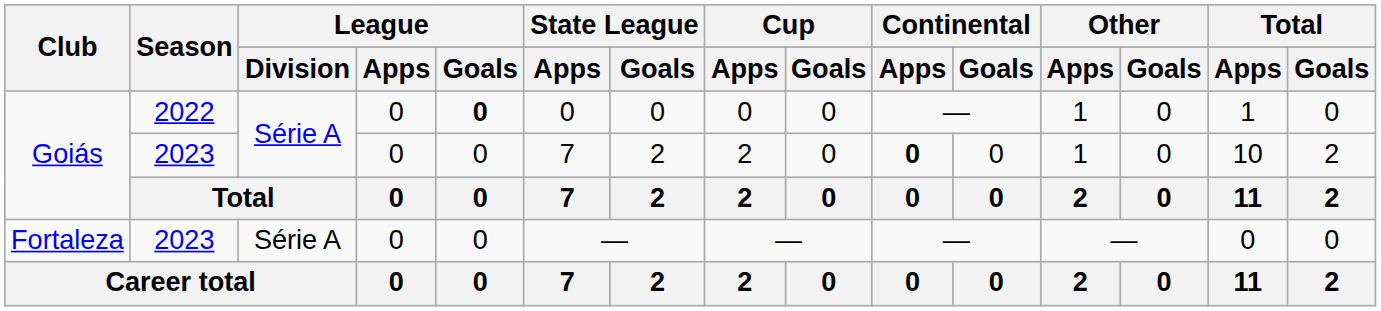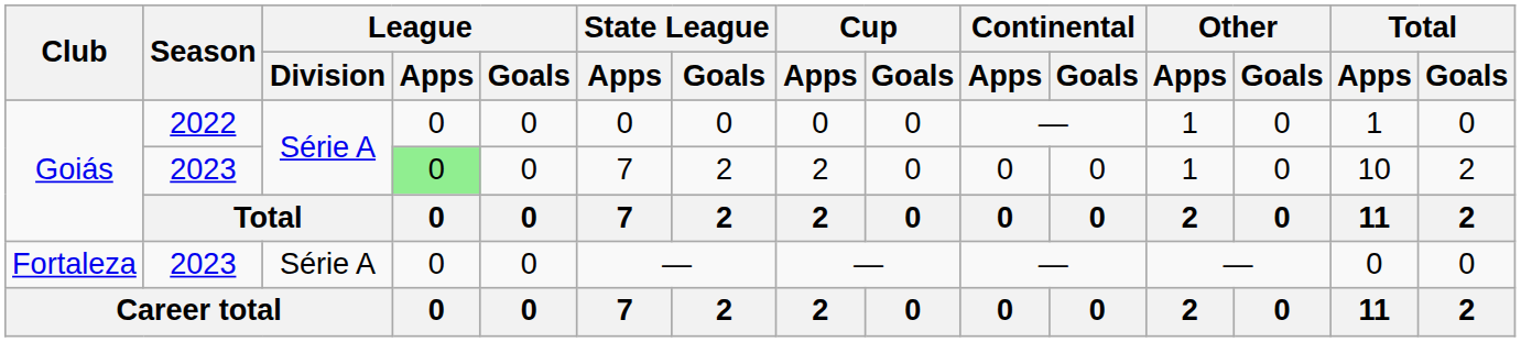Goiás / 2022 | League / Goals: bold -> normal
Goiás / 2023 | League / Apps: no background -> lightgreen background
Goiás / 2023 | Continental / Apps: bold -> normal
